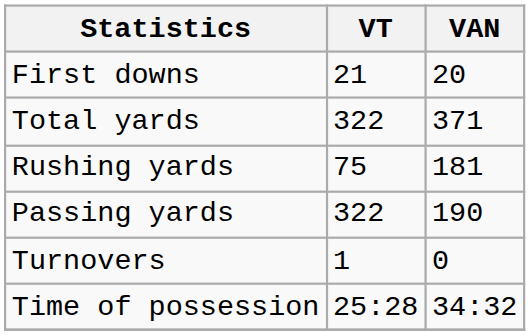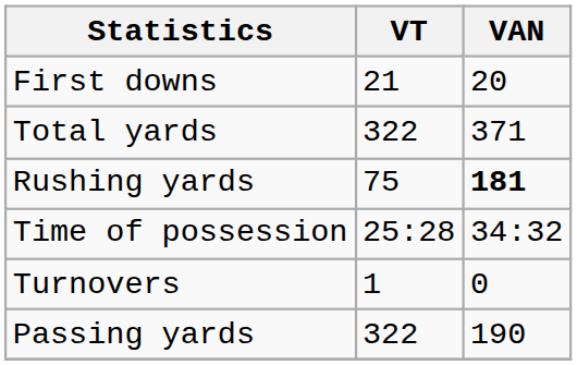Rushing yards | VAN: normal -> bold
rows swapped: Passing yards <-> Time of possession
